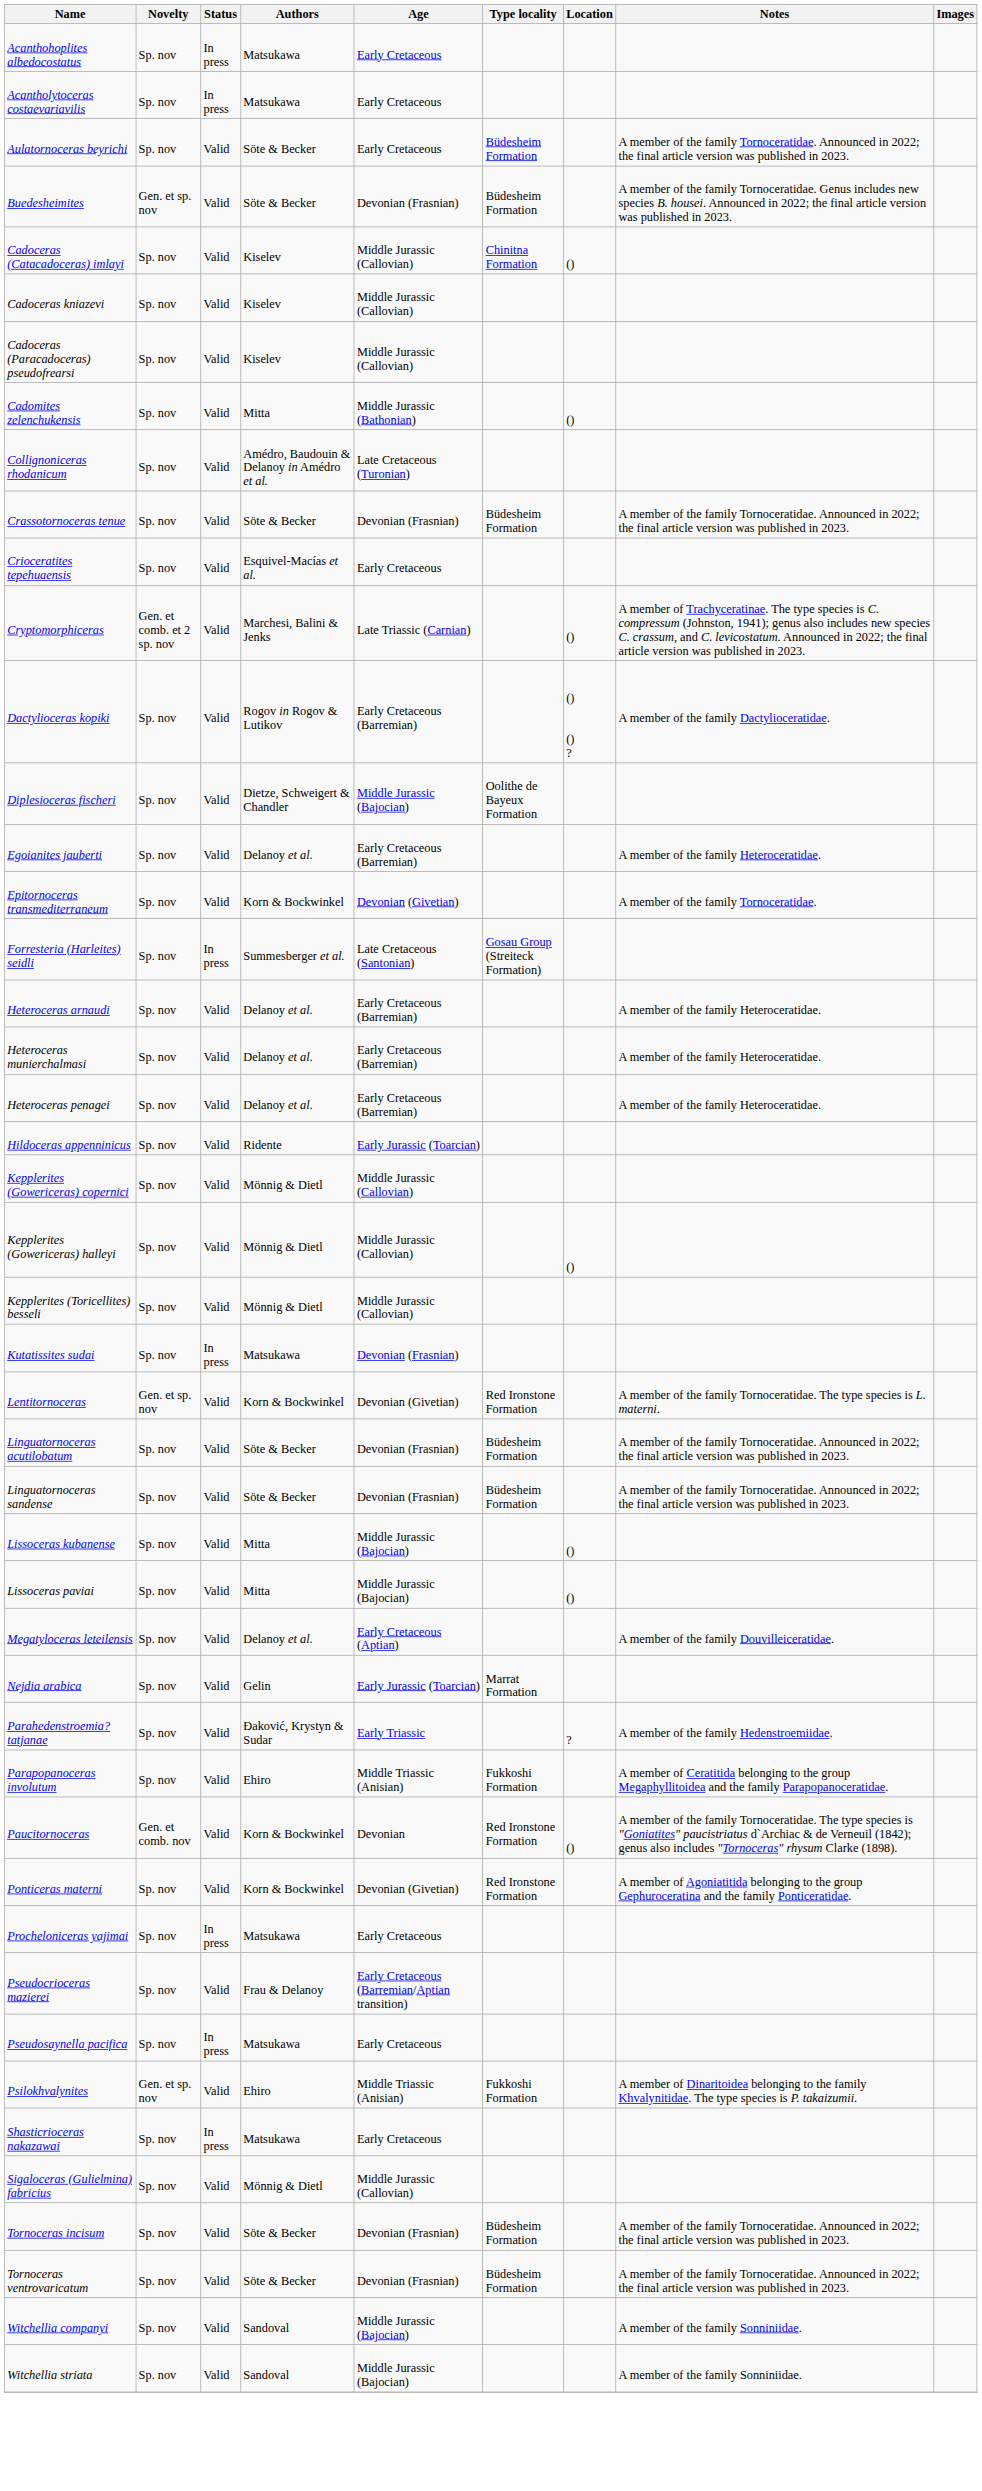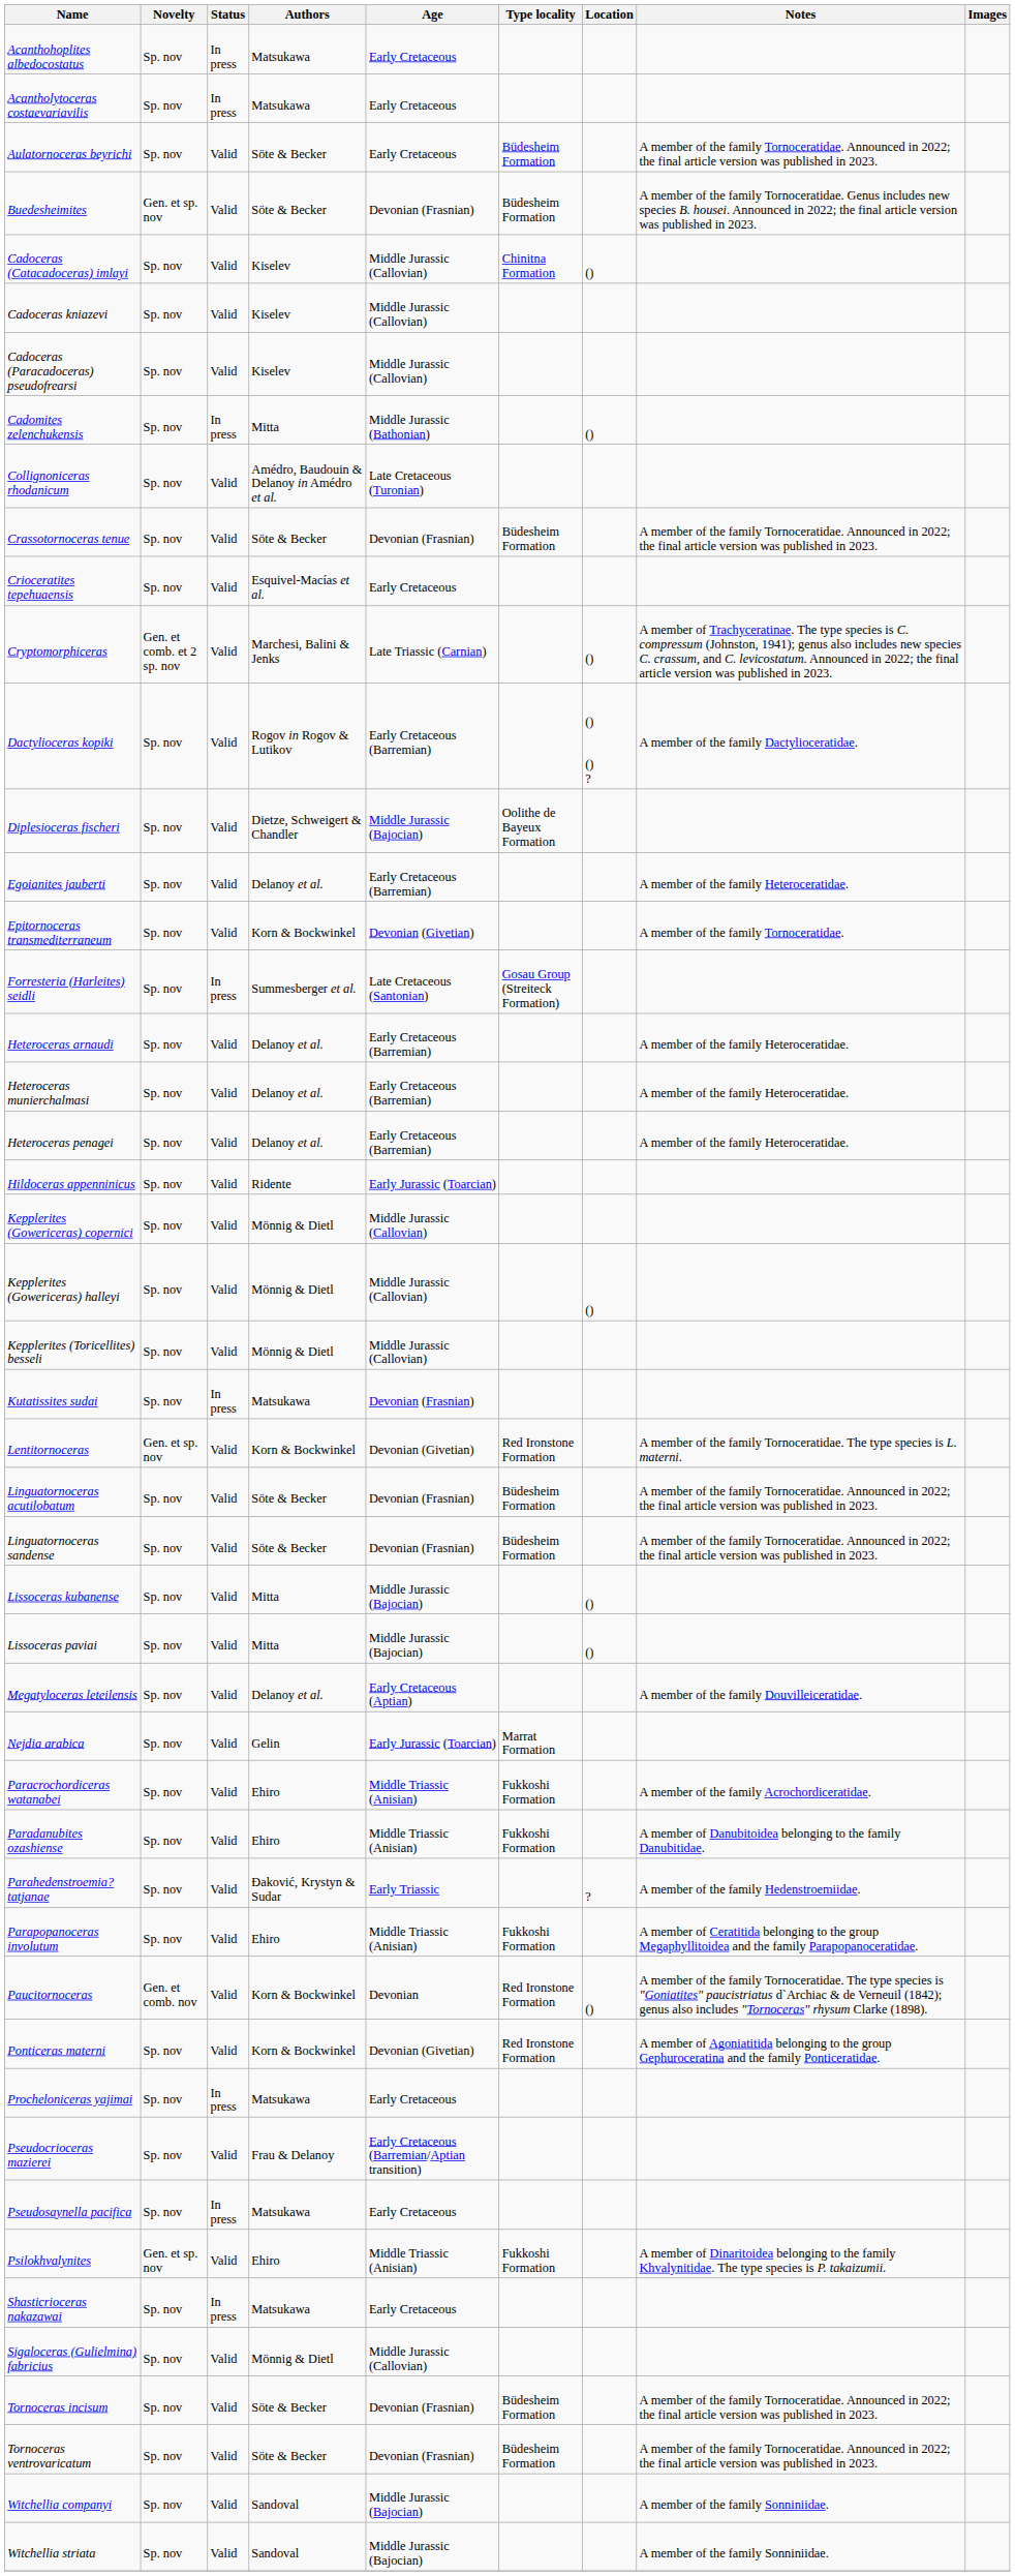Cadomites zelenchukensis | Status: Valid -> In press
+ row: Paracrochordiceras watanabei | Sp. nov | Valid | Ehiro | Middle Triassic (Anisian) | Fukkoshi Formation | A member of the family Acrochordiceratidae.
+ row: Paradanubites ozashiense | Sp. nov | Valid | Ehiro | Middle Triassic (Anisian) | Fukkoshi Formation | A member of Danubitoidea belonging to the family Danubitidae.
